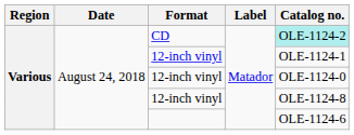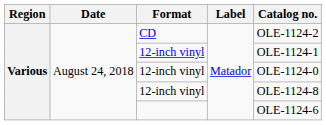CD | Catalog no.: paleturquoise background -> no background
